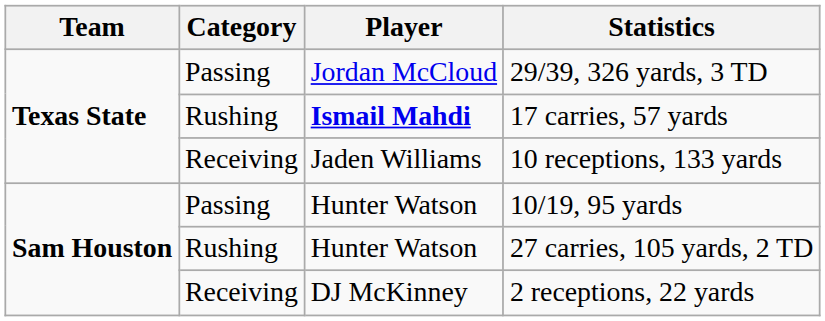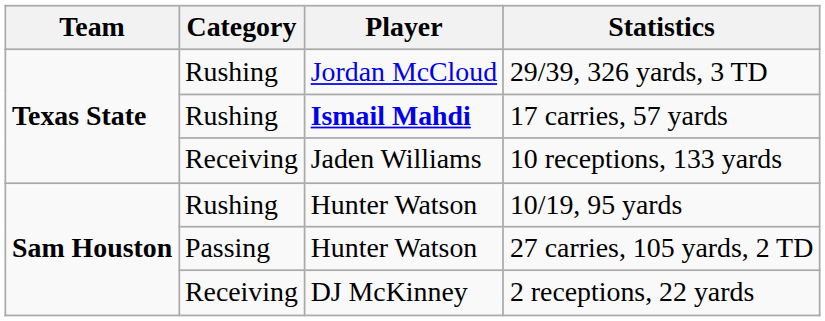29/39, 326 yards, 3 TD | Category: Passing -> Rushing
10/19, 95 yards | Category: Passing -> Rushing
27 carries, 105 yards, 2 TD | Category: Rushing -> Passing
